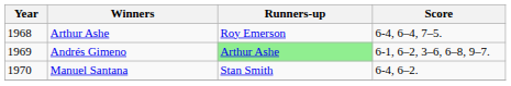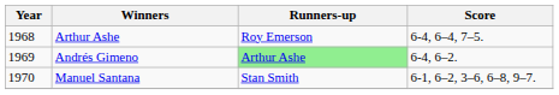Andrés Gimeno | Score: 6-1, 6–2, 3–6, 6–8, 9–7. -> 6-4, 6–2.
Manuel Santana | Score: 6-4, 6–2. -> 6-1, 6–2, 3–6, 6–8, 9–7.
